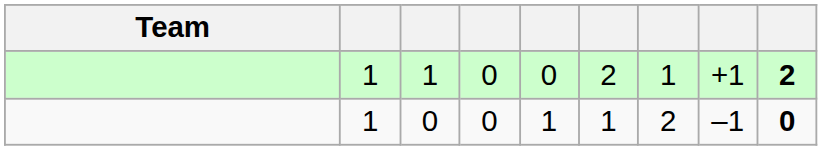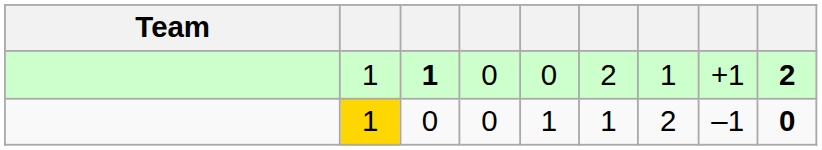row 2 | column 3: normal -> bold
row 3 | column 2: no background -> gold background
